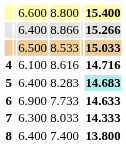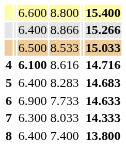8.616 | column 2: normal -> bold
8.283 | column 4: paleturquoise background -> no background
